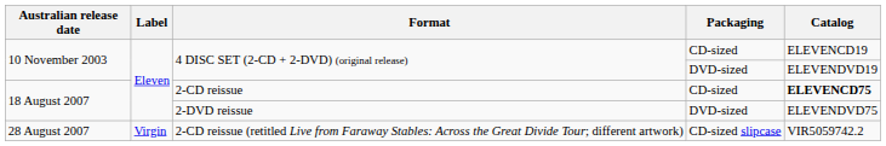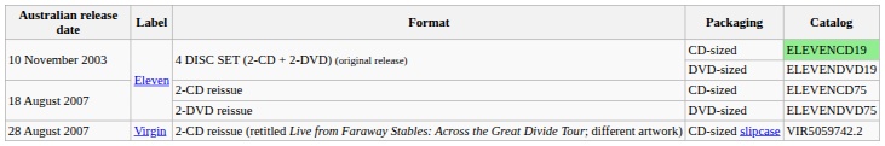4 DISC SET (2-CD + 2-DVD) (original release) / CD-sized | Catalog: no background -> lightgreen background
2-CD reissue | Catalog: bold -> normal
